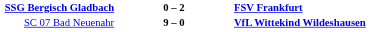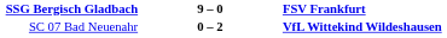SSG Bergisch Gladbach | column 2: 0 – 2 -> 9 – 0
SC 07 Bad Neuenahr | column 2: 9 – 0 -> 0 – 2
